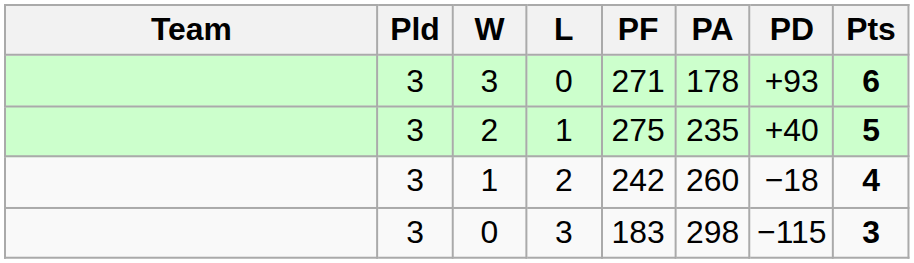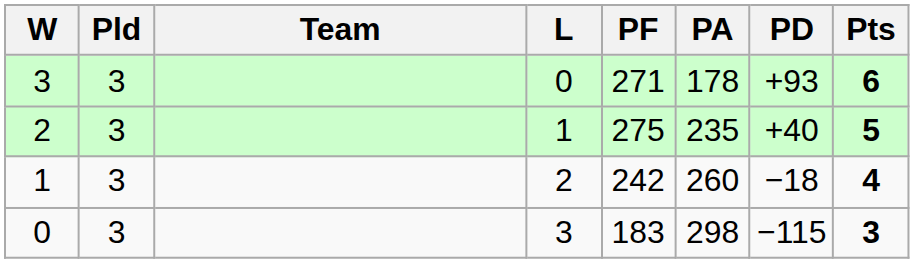columns swapped: Team <-> W
